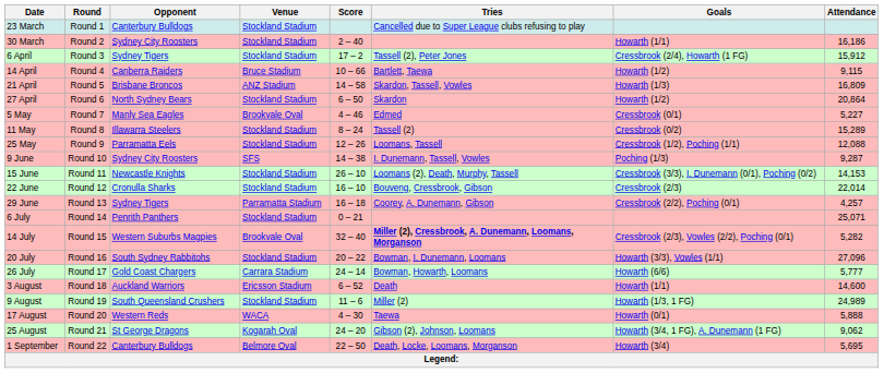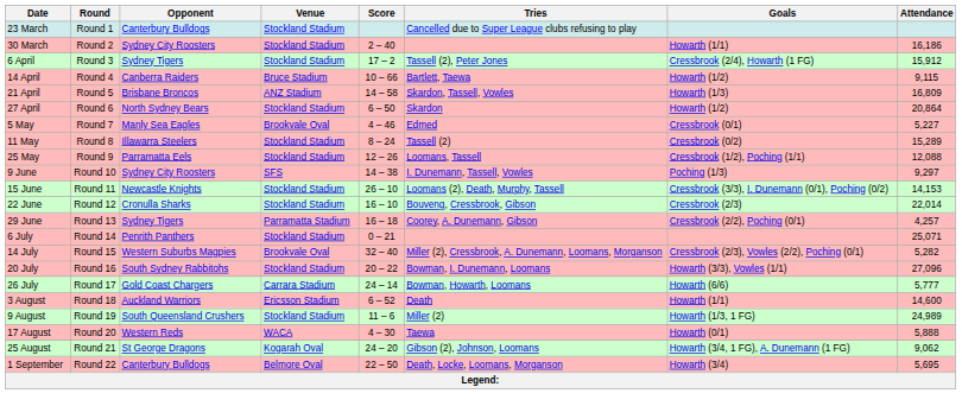9 June | Attendance: 9,287 -> 9,297
14 July | Tries: bold -> normal
